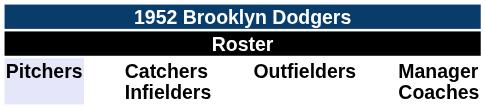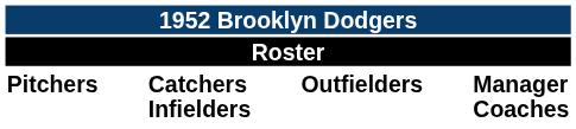Pitchers | column 1: lavender background -> no background
